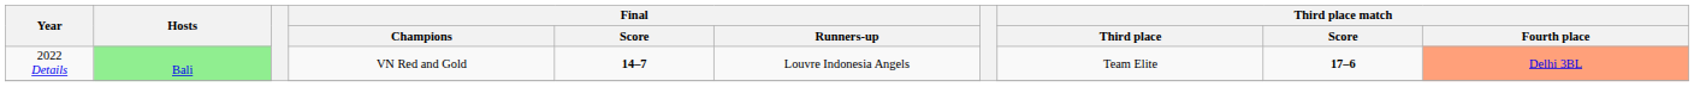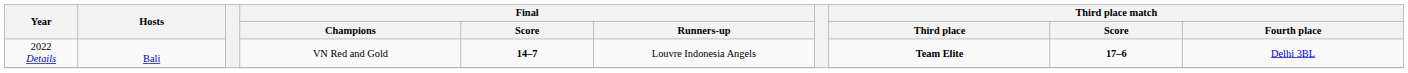2022 Details | Hosts: lightgreen background -> no background
2022 Details | Third place match / Third place: normal -> bold
2022 Details | Third place match / Fourth place: lightsalmon background -> no background
